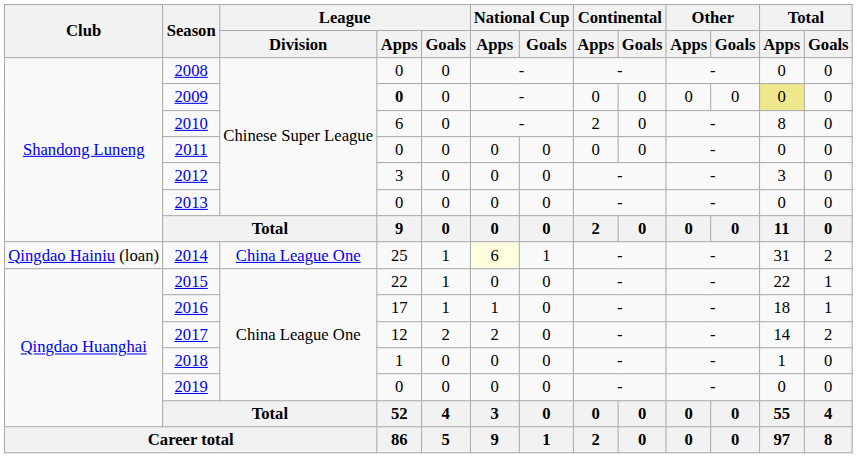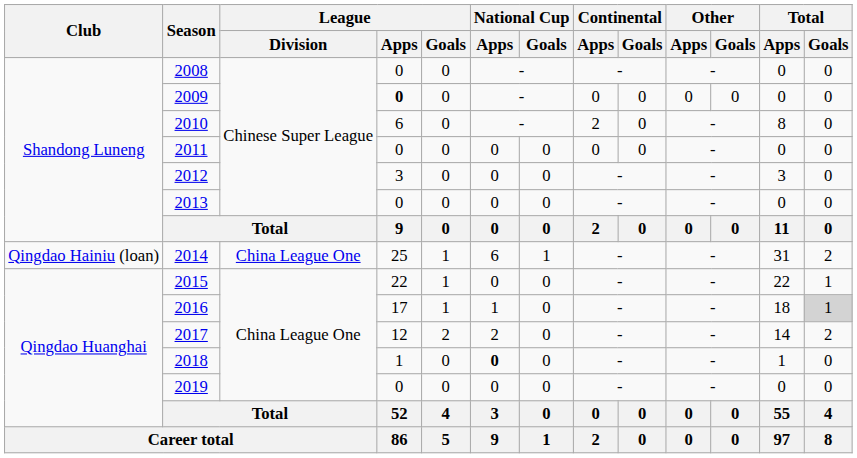2009 | Total / Apps: khaki background -> no background
2014 | National Cup / Apps: lightyellow background -> no background
2016 | Total / Goals: no background -> lightgrey background
2018 | National Cup / Apps: normal -> bold
